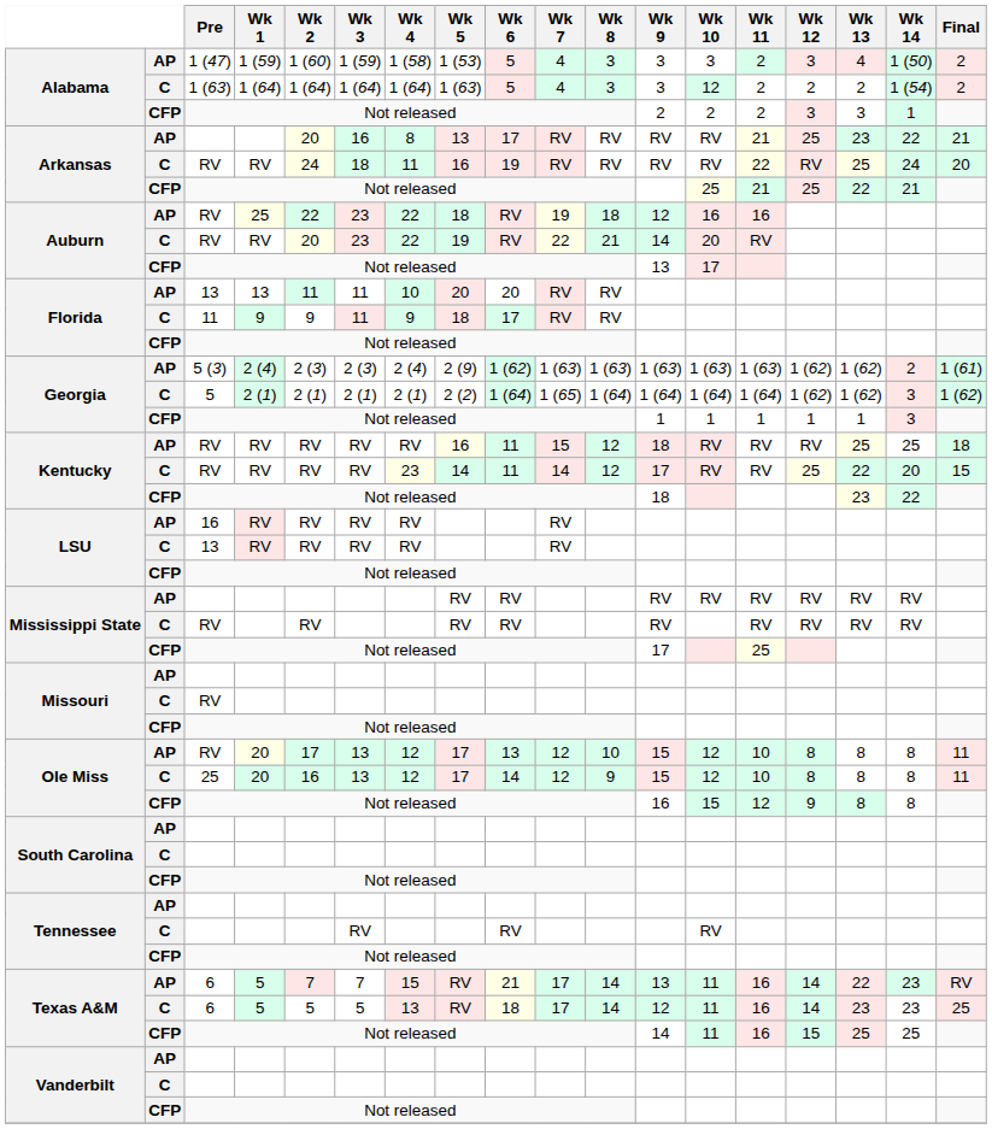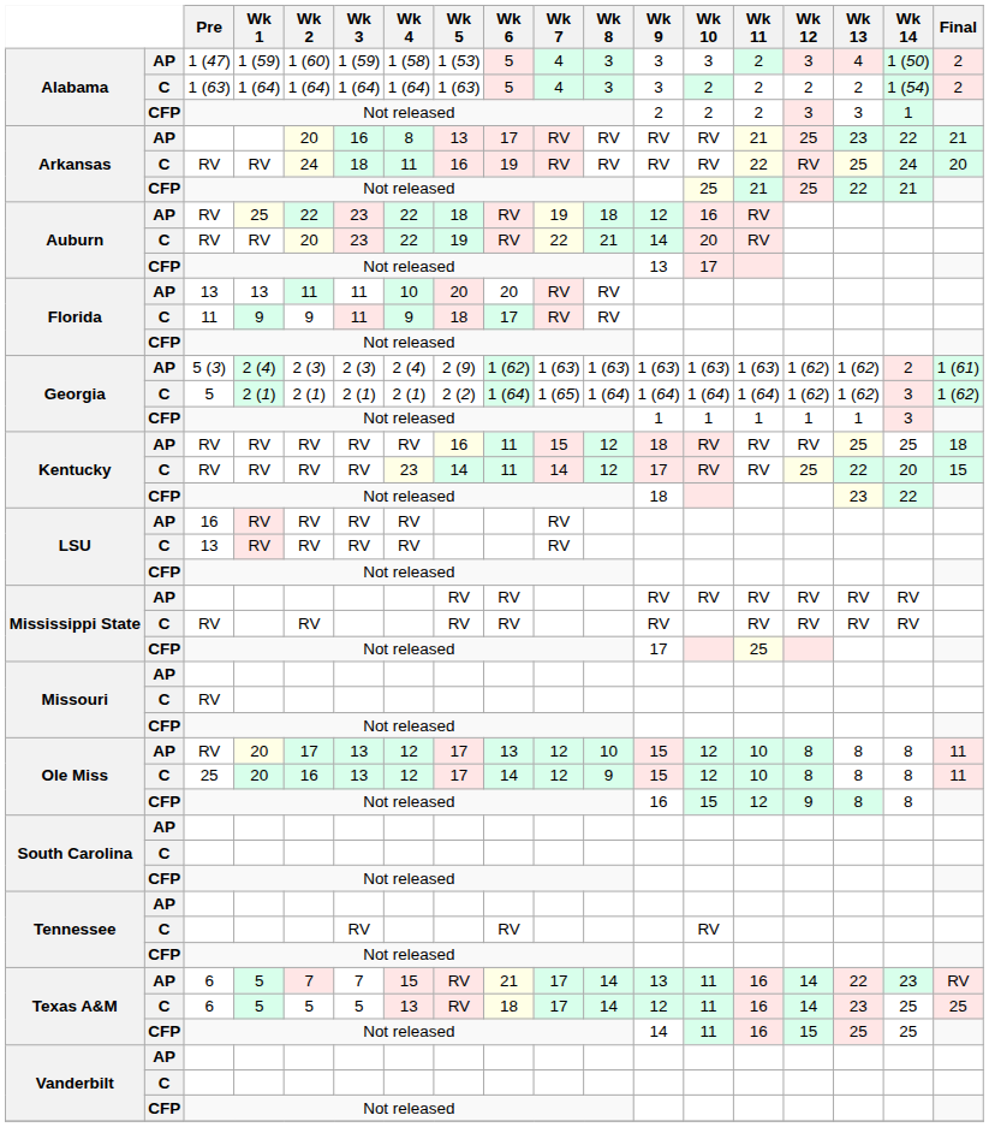Alabama / C | Wk 10: 12 -> 2
Auburn / AP | Wk 11: 16 -> RV
Texas A&M / C | Wk 14: 23 -> 25
